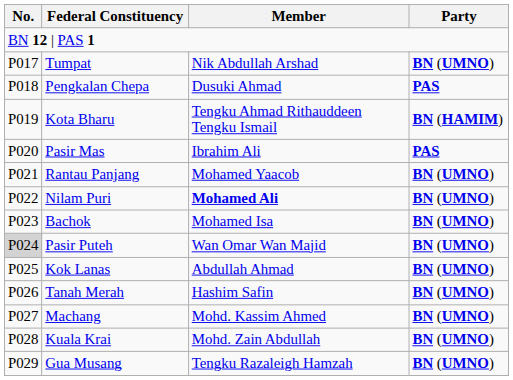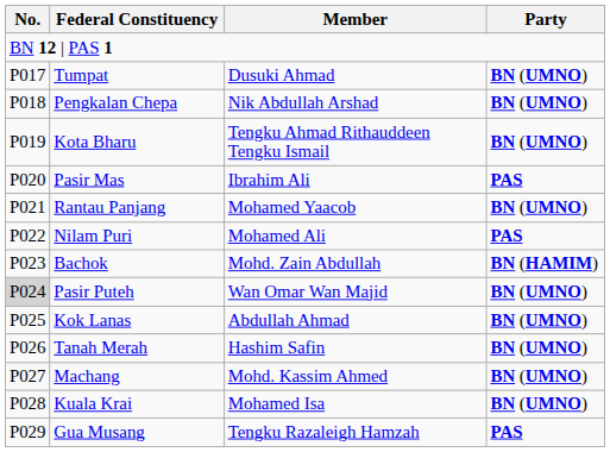Tumpat | Member: Nik Abdullah Arshad -> Dusuki Ahmad
Pengkalan Chepa | Member: Dusuki Ahmad -> Nik Abdullah Arshad
Pengkalan Chepa | Party: PAS -> BN (UMNO)
Kota Bharu | Party: BN (HAMIM) -> BN (UMNO)
Nilam Puri | Member: bold -> normal
Nilam Puri | Party: BN (UMNO) -> PAS
Bachok | Member: Mohamed Isa -> Mohd. Zain Abdullah
Bachok | Party: BN (UMNO) -> BN (HAMIM)
Kuala Krai | Member: Mohd. Zain Abdullah -> Mohamed Isa
Gua Musang | Party: BN (UMNO) -> PAS
